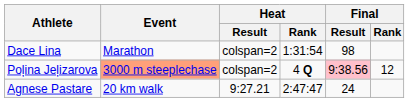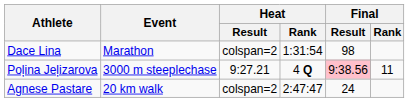Poļina Jeļizarova | Event: lightsalmon background -> no background
Poļina Jeļizarova | Heat / Result: colspan=2 -> 9:27.21
Poļina Jeļizarova | Final / Rank: 12 -> 11
Agnese Pastare | Heat / Result: 9:27.21 -> colspan=2
